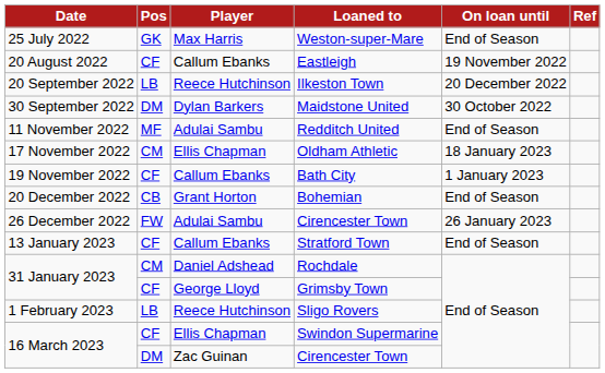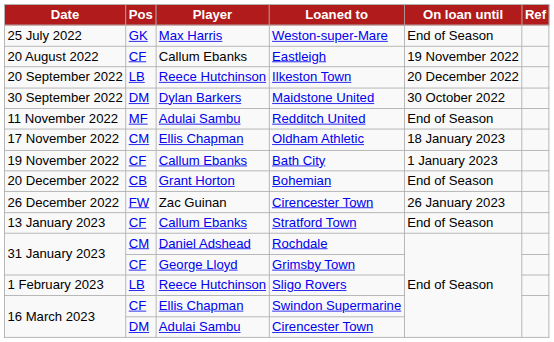26 December 2022 / Cirencester Town | Player: Adulai Sambu -> Zac Guinan
16 March 2023 / Cirencester Town | Player: Zac Guinan -> Adulai Sambu
